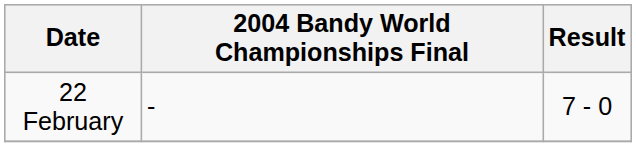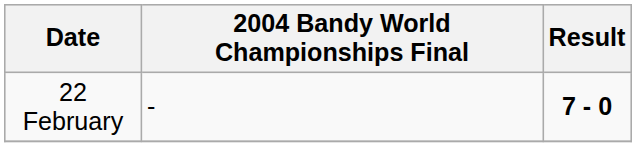22 February | Result: normal -> bold
